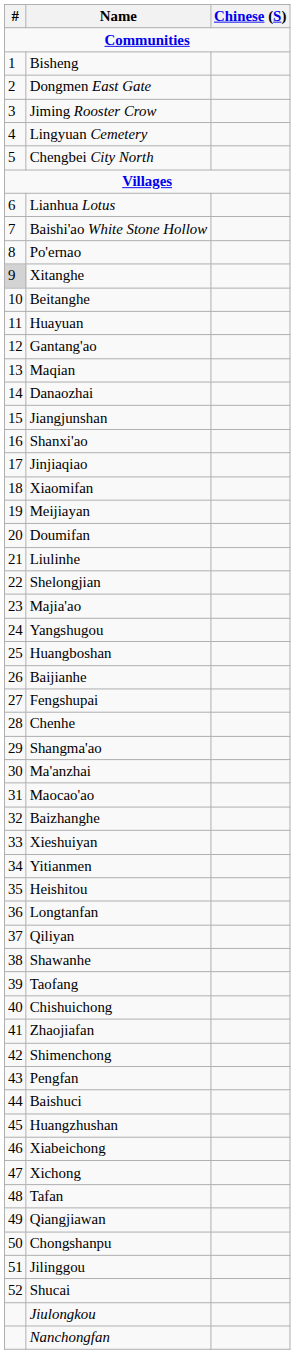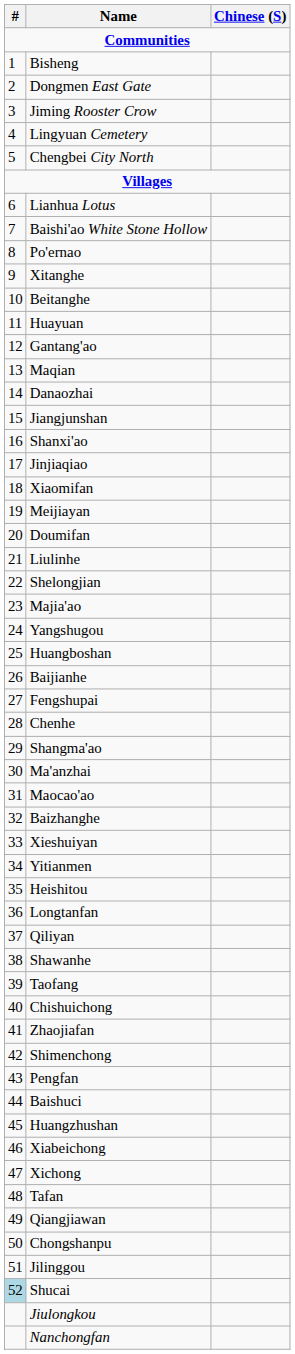Xitanghe | #: lightgrey background -> no background
Shucai | #: no background -> lightblue background
